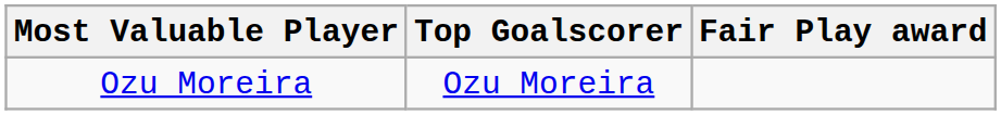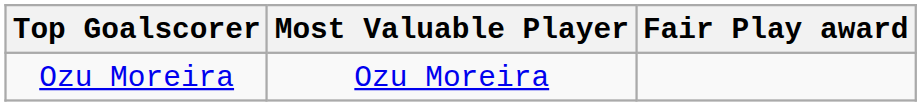columns swapped: Top Goalscorer <-> Most Valuable Player
